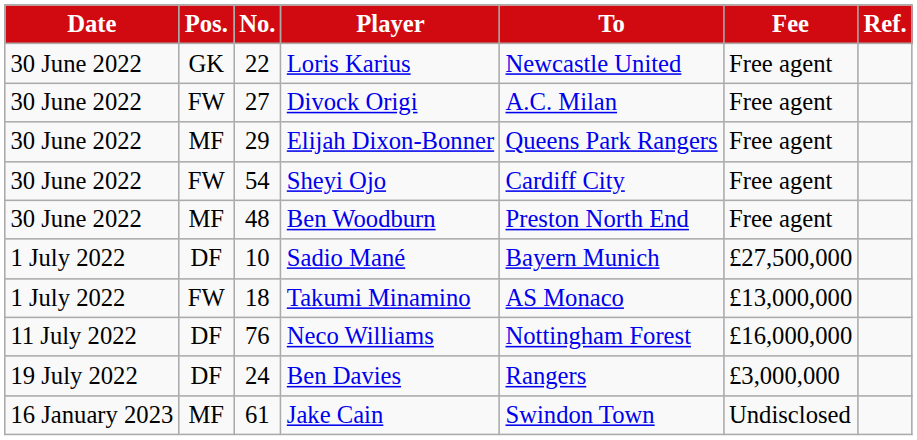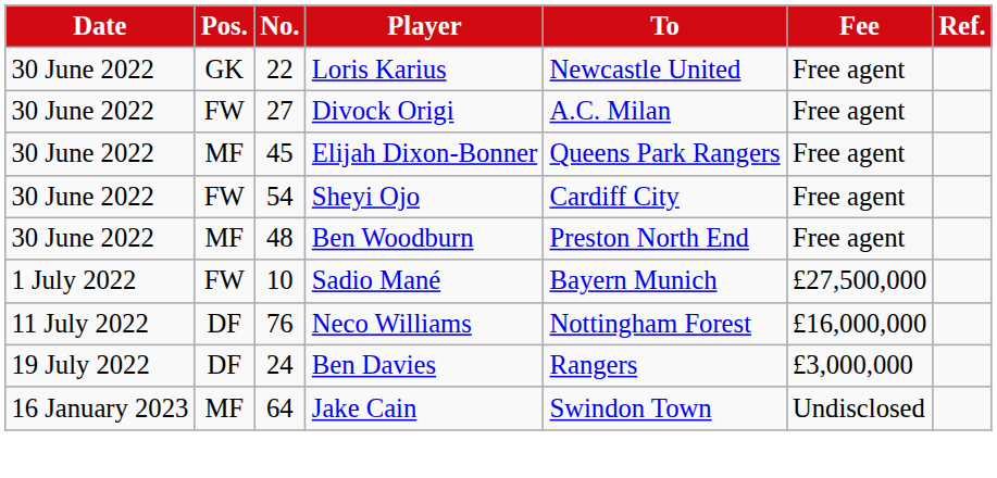Elijah Dixon-Bonner | No.: 29 -> 45
Sadio Mané | Pos.: DF -> FW
- row: 1 July 2022 | FW | 18 | Takumi Minamino | AS Monaco | £13,000,000
Jake Cain | No.: 61 -> 64
